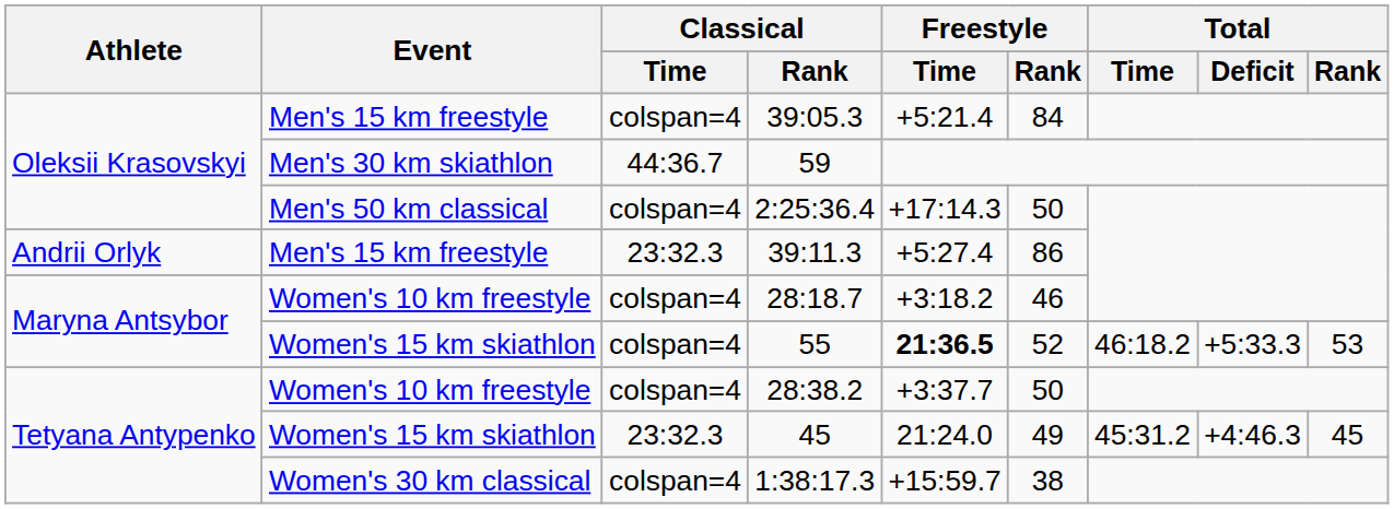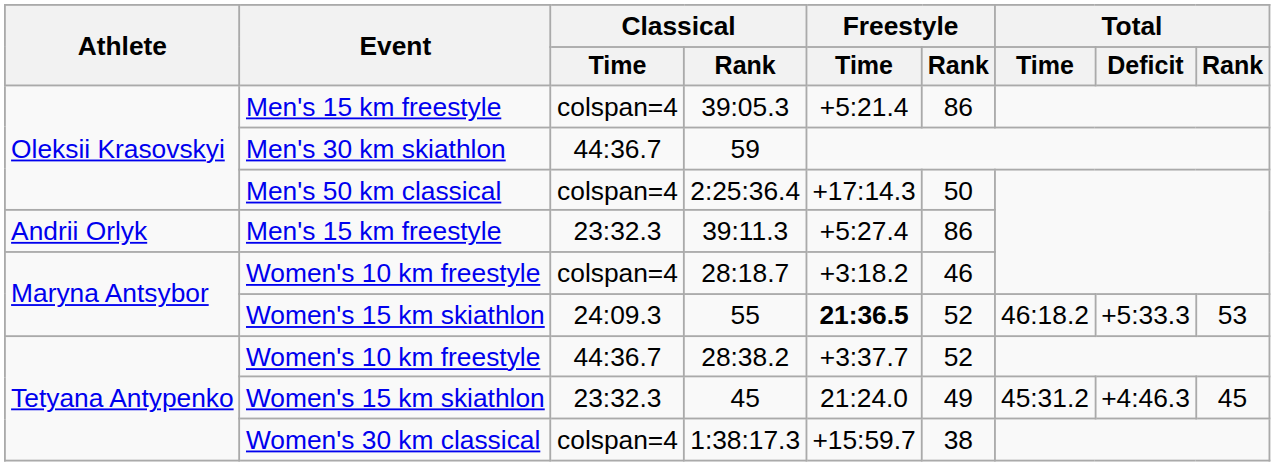39:05.3 | Freestyle / Rank: 84 -> 86
55 | Classical / Time: colspan=4 -> 24:09.3
28:38.2 | Classical / Time: colspan=4 -> 44:36.7
28:38.2 | Freestyle / Rank: 50 -> 52
